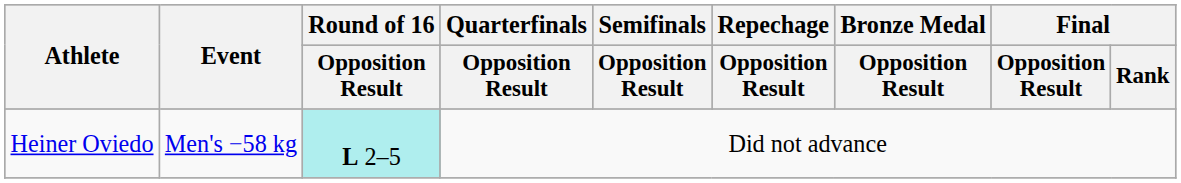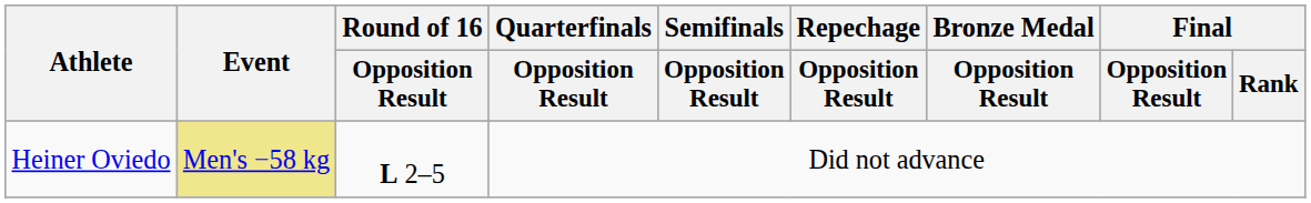Heiner Oviedo | Event: no background -> khaki background
Heiner Oviedo | Round of 16 / Opposition Result: paleturquoise background -> no background
